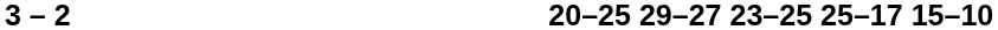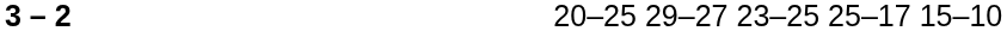row 1 | column 2: bold -> normal
